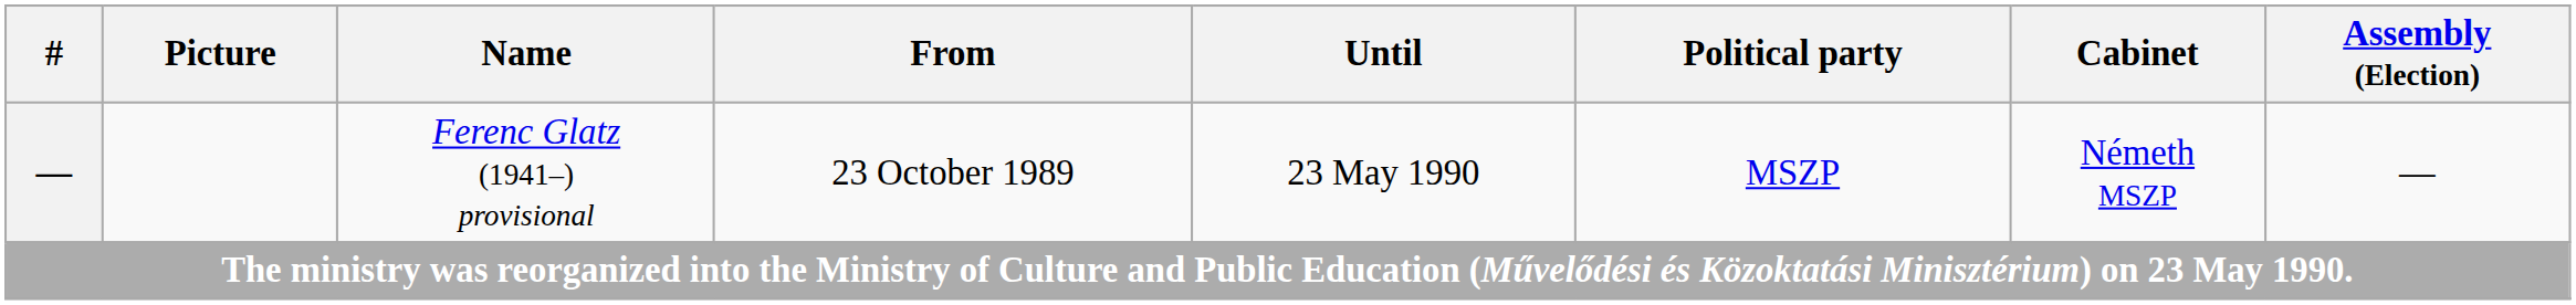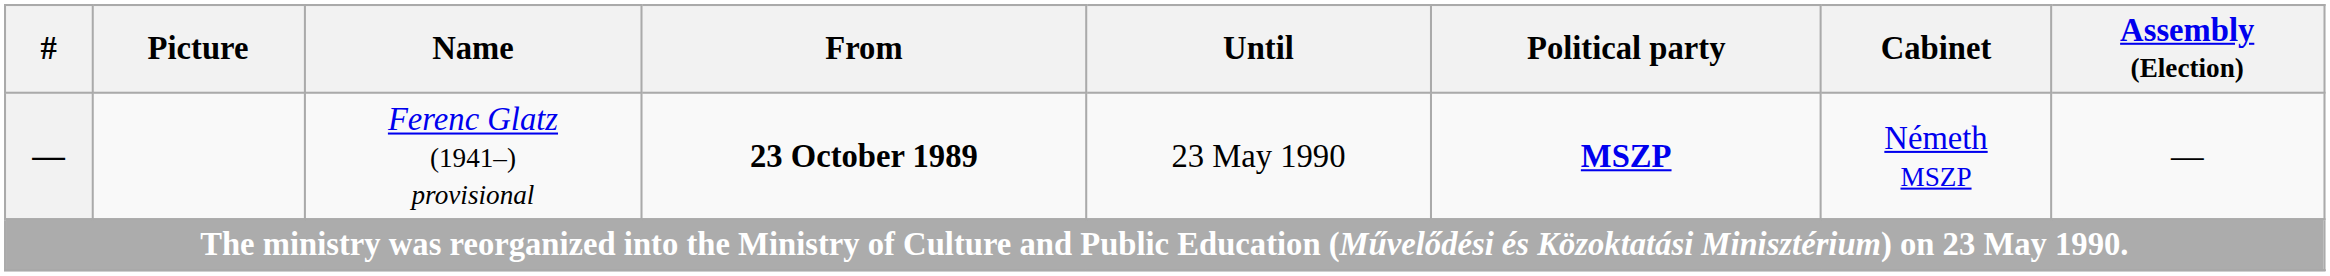Ferenc Glatz (1941–) provisional | From: normal -> bold
Ferenc Glatz (1941–) provisional | Political party: normal -> bold
